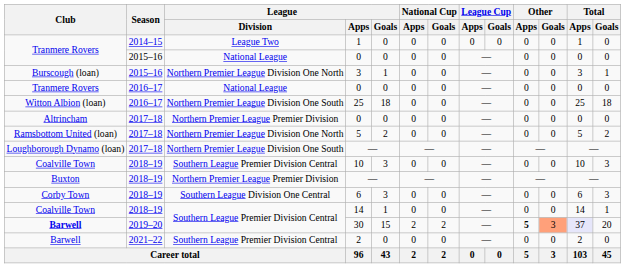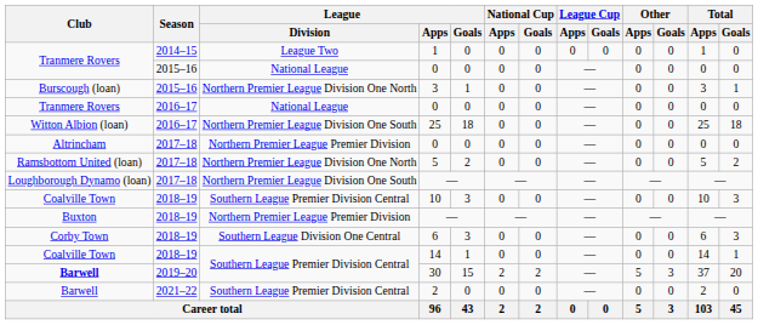30 | Other / Apps: bold -> normal
30 | Other / Goals: lightsalmon background -> no background
30 | Total / Apps: lavender background -> no background
